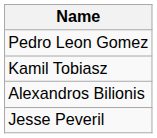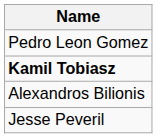row 3 | column 1: normal -> bold
